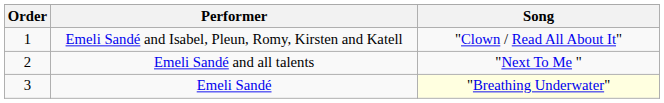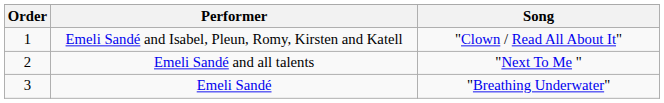Emeli Sandé | Song: lightyellow background -> no background
